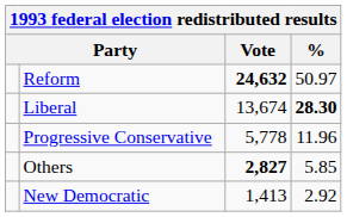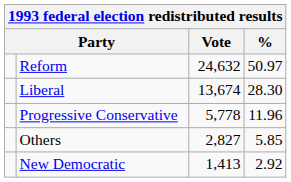Reform | Vote: bold -> normal
Liberal | %: bold -> normal
Others | Vote: bold -> normal
